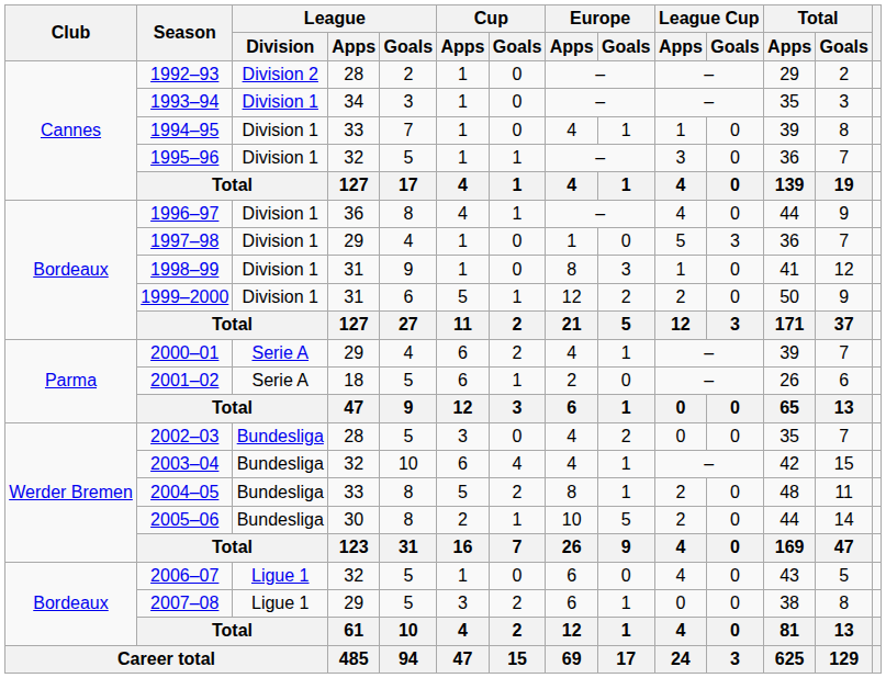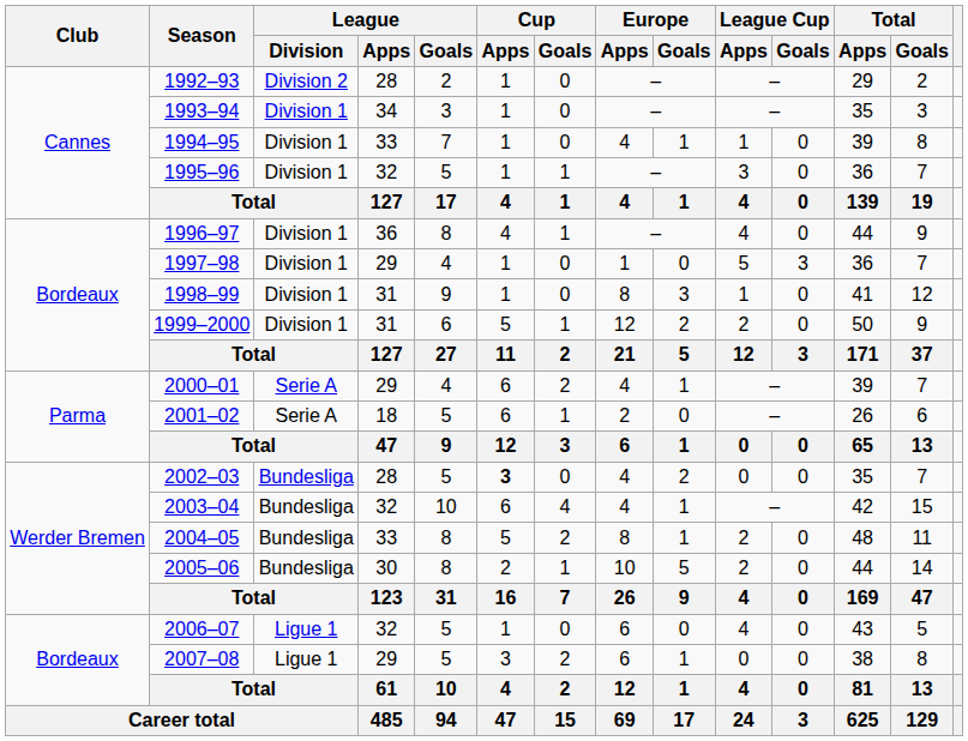2002–03 | Cup / Apps: normal -> bold
